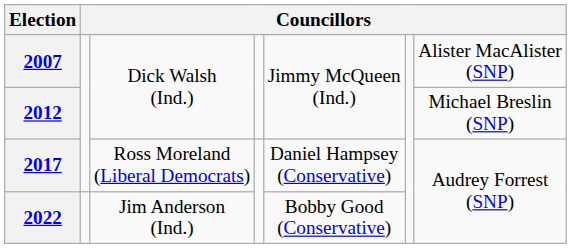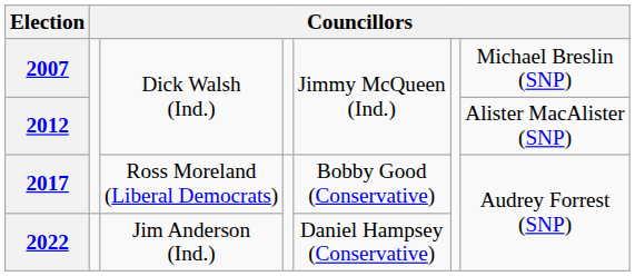2007 | column 7: Alister MacAlister (SNP) -> Michael Breslin (SNP)
2012 | column 7: Michael Breslin (SNP) -> Alister MacAlister (SNP)
2017 | column 5: Daniel Hampsey (Conservative) -> Bobby Good (Conservative)
2022 | column 5: Bobby Good (Conservative) -> Daniel Hampsey (Conservative)
